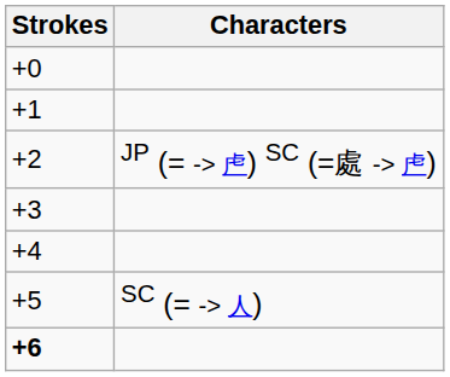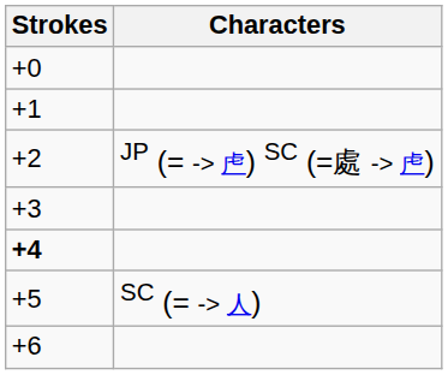+4 | Strokes: normal -> bold
+6 | Strokes: bold -> normal
